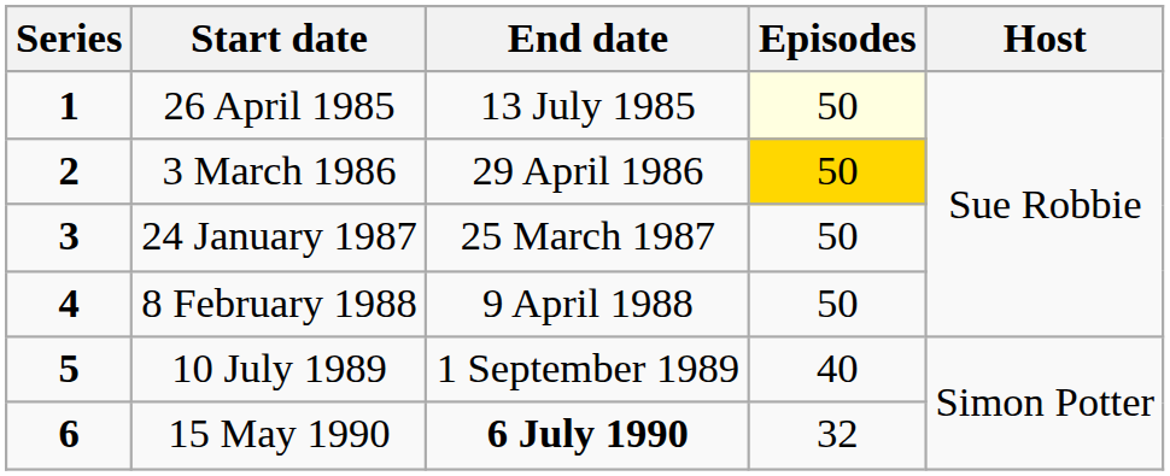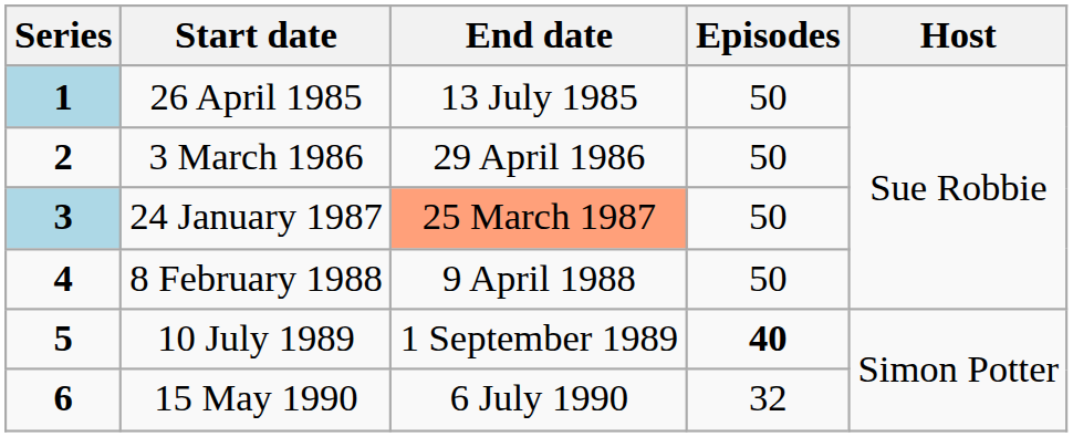26 April 1985 | Series: no background -> lightblue background
26 April 1985 | Episodes: lightyellow background -> no background
3 March 1986 | Episodes: gold background -> no background
24 January 1987 | Series: no background -> lightblue background
24 January 1987 | End date: no background -> lightsalmon background
10 July 1989 | Episodes: normal -> bold
15 May 1990 | End date: bold -> normal
